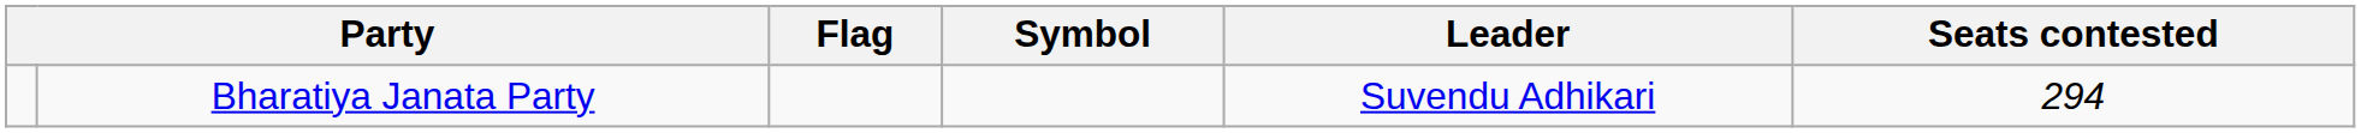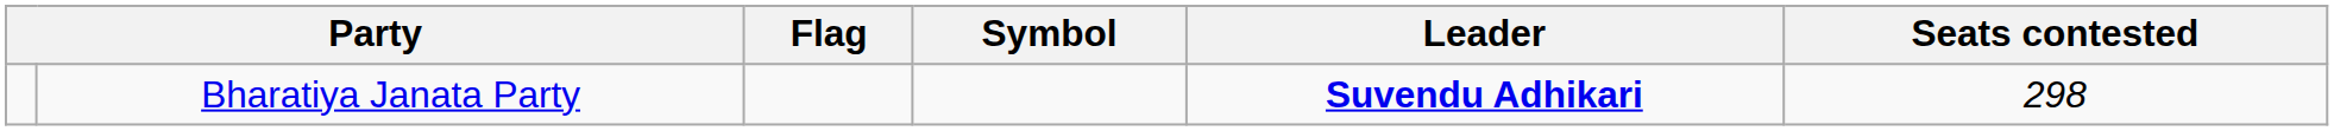Bharatiya Janata Party | Leader: normal -> bold
Bharatiya Janata Party | Seats contested: 294 -> 298
